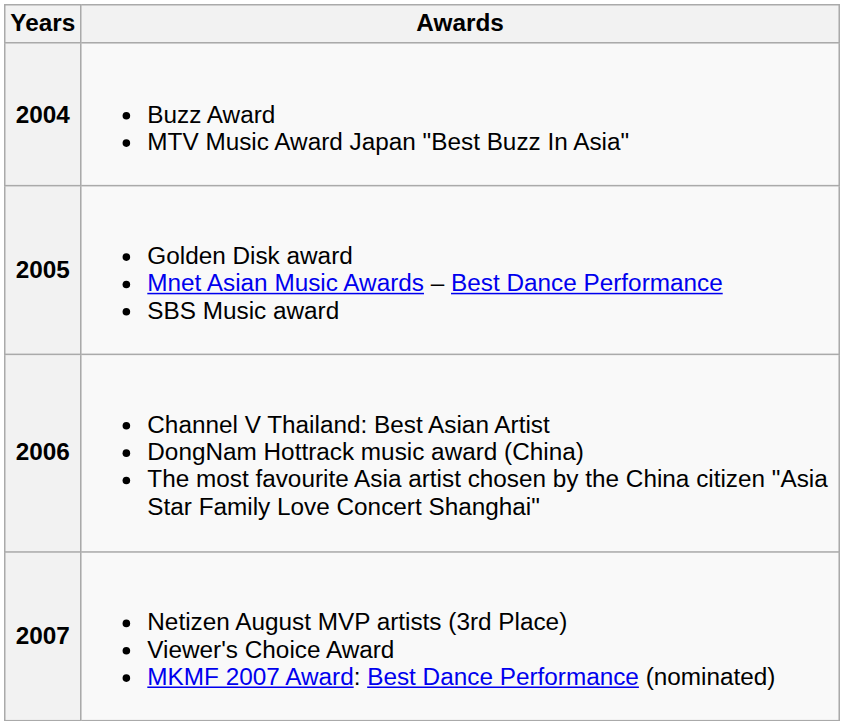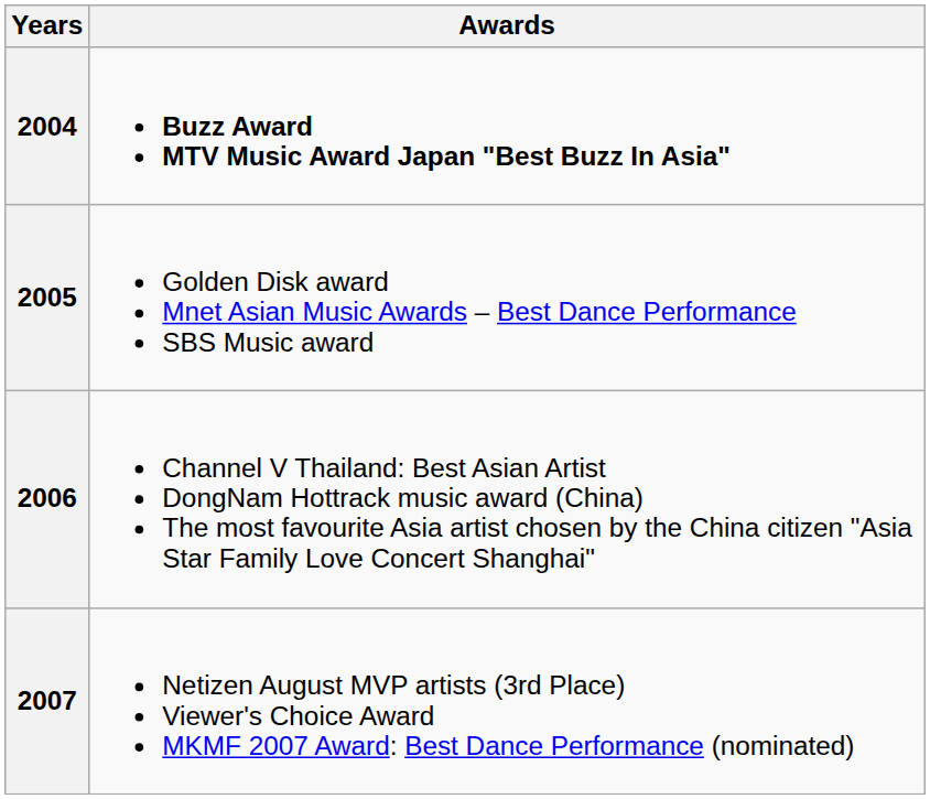2004 | Awards: normal -> bold
